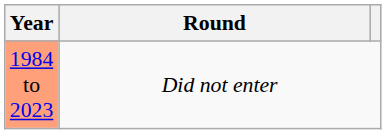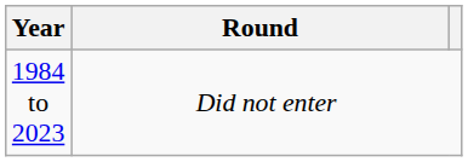1984 to 2023 | Year: lightsalmon background -> no background
